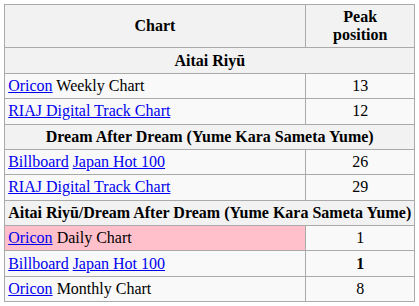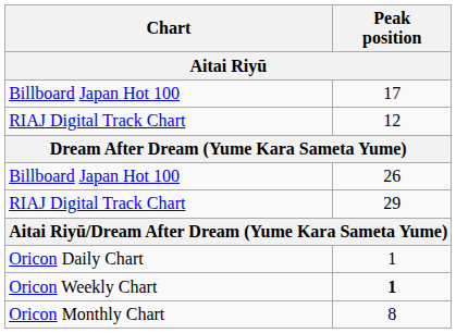row 3 | Chart: Oricon Weekly Chart -> Billboard Japan Hot 100
row 3 | Peak position: 13 -> 17
row 9 | Chart: pink background -> no background
row 10 | Chart: Billboard Japan Hot 100 -> Oricon Weekly Chart
